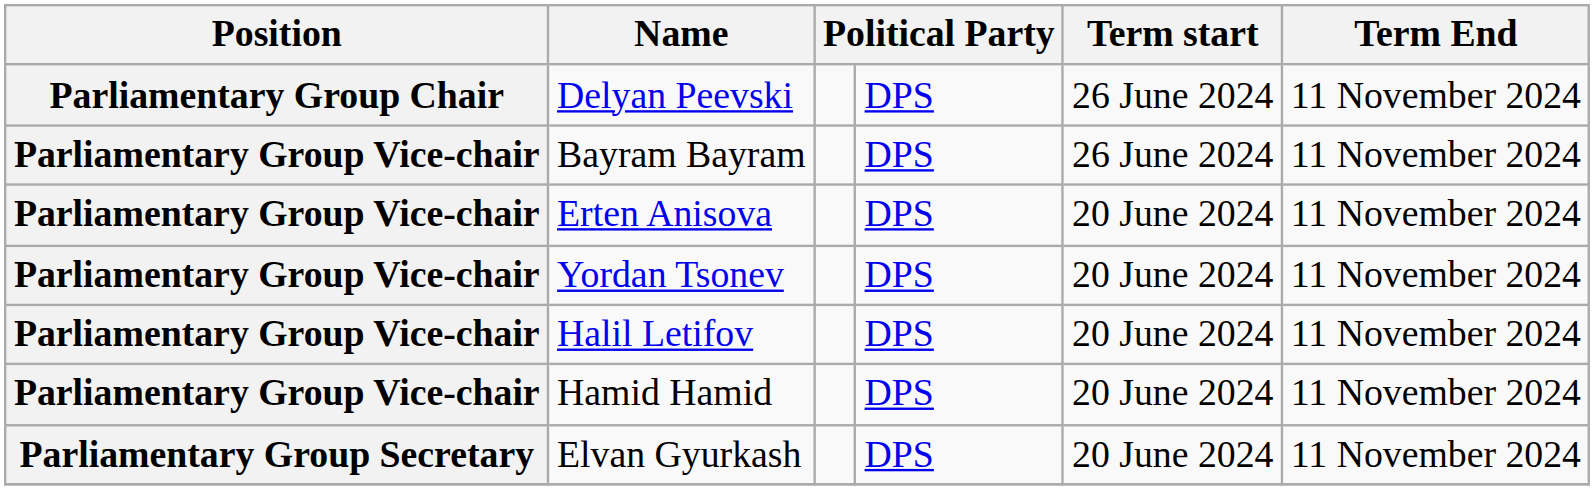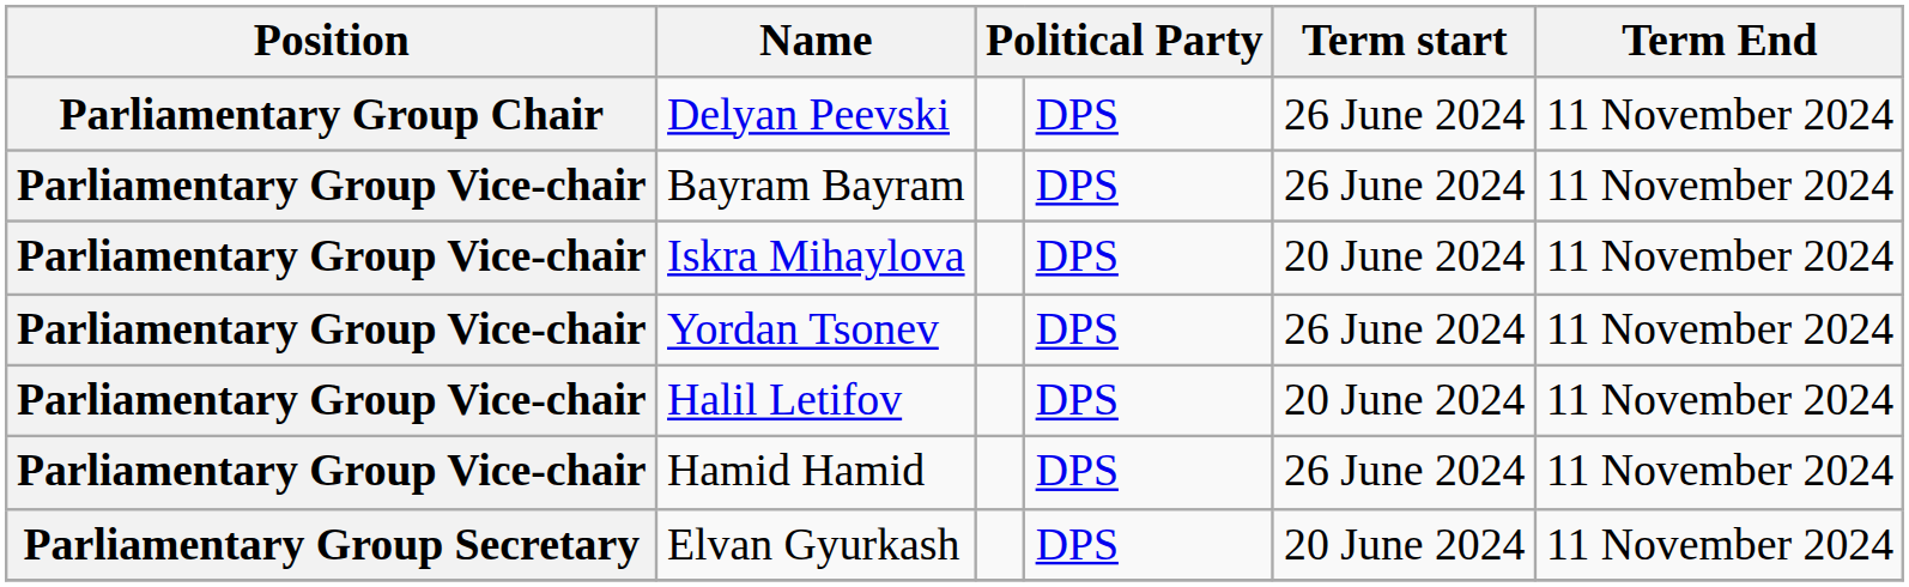- row: Parliamentary Group Vice-chair | Erten Anisova | DPS | 20 June 2024 | 11 November 2024
+ row: Parliamentary Group Vice-chair | Iskra Mihaylova | DPS | 20 June 2024 | 11 November 2024
Yordan Tsonev | Term start: 20 June 2024 -> 26 June 2024
Hamid Hamid | Term start: 20 June 2024 -> 26 June 2024
